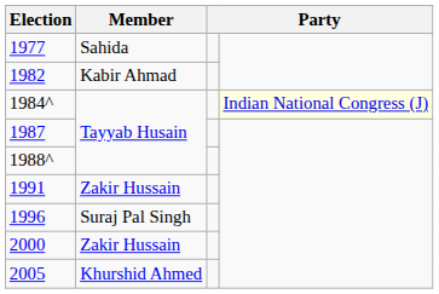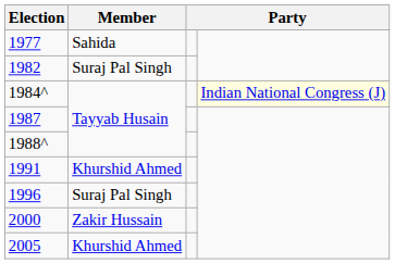1982 | Member: Kabir Ahmad -> Suraj Pal Singh
1991 | Member: Zakir Hussain -> Khurshid Ahmed
